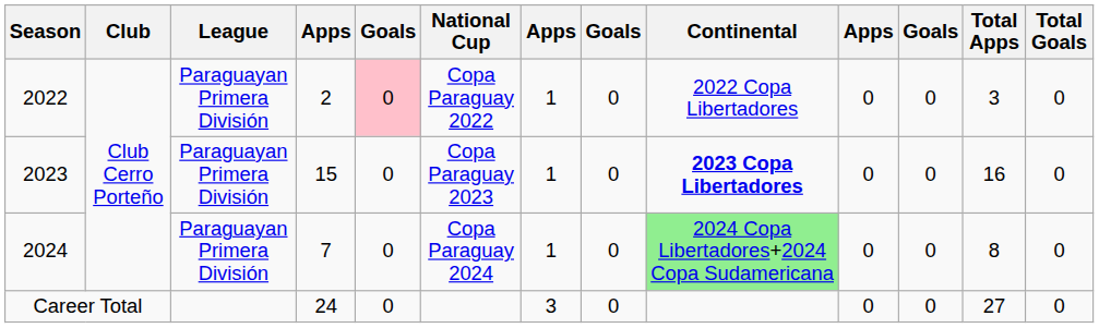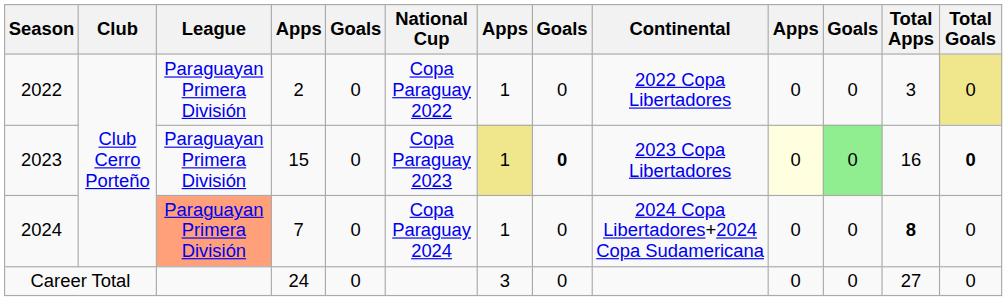2022 | column 5: pink background -> no background
2022 | Total Goals: no background -> khaki background
2023 | column 7: no background -> khaki background
2023 | column 8: normal -> bold
2023 | Continental: bold -> normal
2023 | column 10: no background -> lightyellow background
2023 | column 11: no background -> lightgreen background
2023 | Total Goals: normal -> bold
2024 | League: no background -> lightsalmon background
2024 | Continental: lightgreen background -> no background
2024 | Total Apps: normal -> bold
